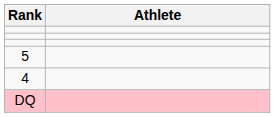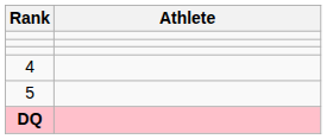row 5 | Rank: 5 -> 4
row 6 | Rank: 4 -> 5
row 7 | Rank: normal -> bold
